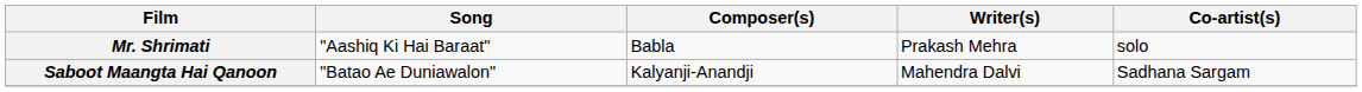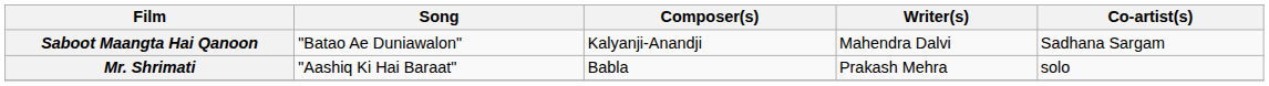rows swapped: Mr. Shrimati <-> Saboot Maangta Hai Qanoon
